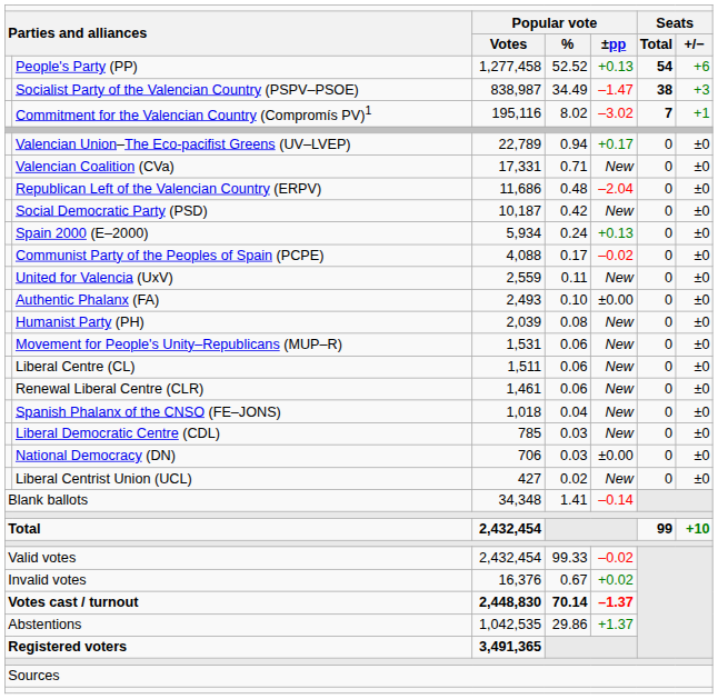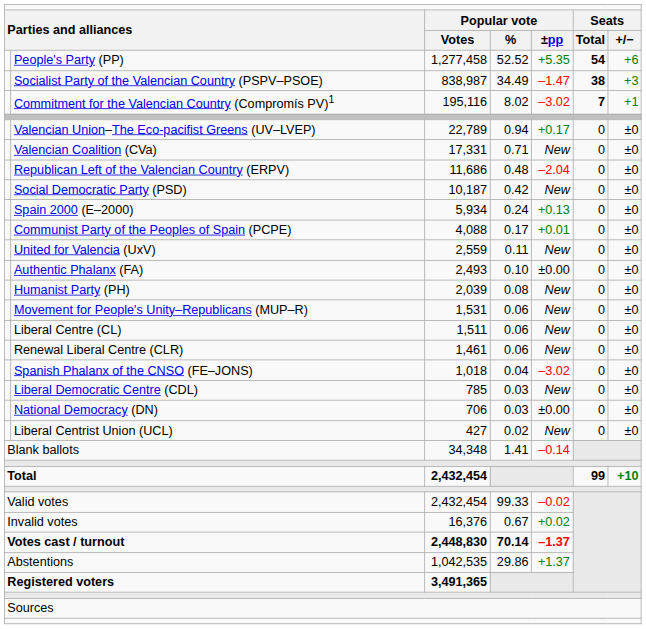People's Party (PP) | column 5: +0.13 -> +5.35
Communist Party of the Peoples of Spain (PCPE) | column 5: –0.02 -> +0.01
Spanish Phalanx of the CNSO (FE–JONS) | column 5: New -> –3.02
